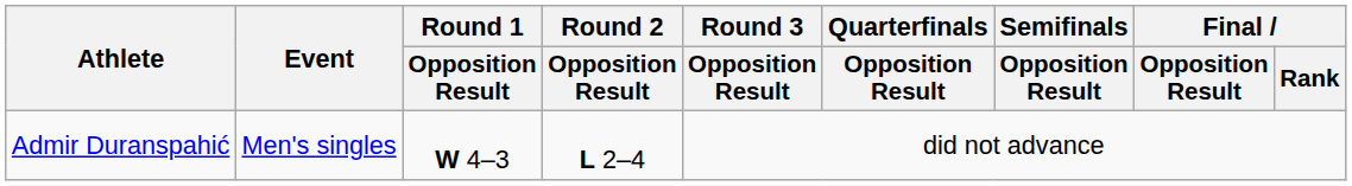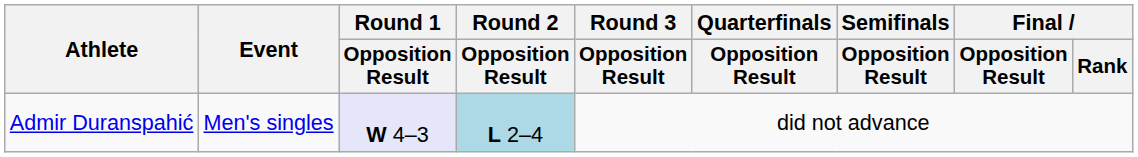Admir Duranspahić | Round 1 / Opposition Result: no background -> lavender background
Admir Duranspahić | Round 2 / Opposition Result: no background -> lightblue background
